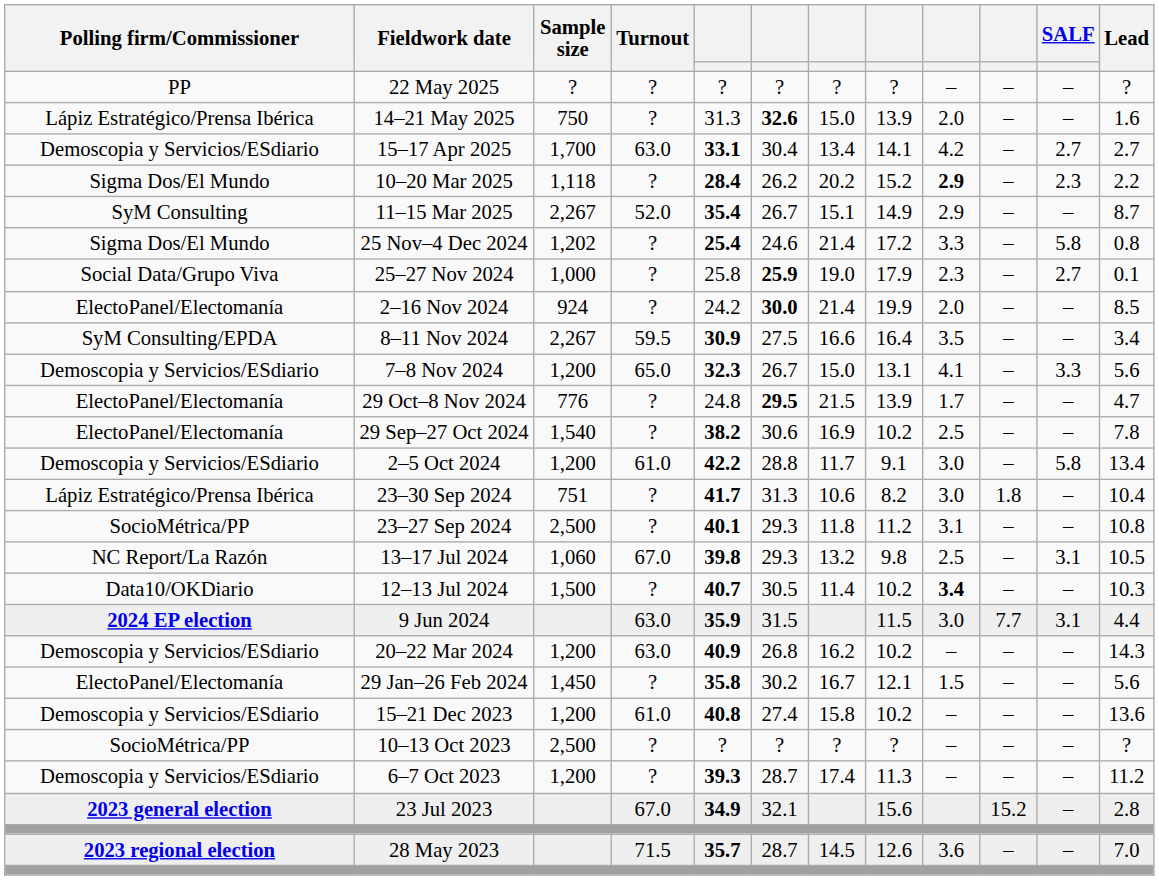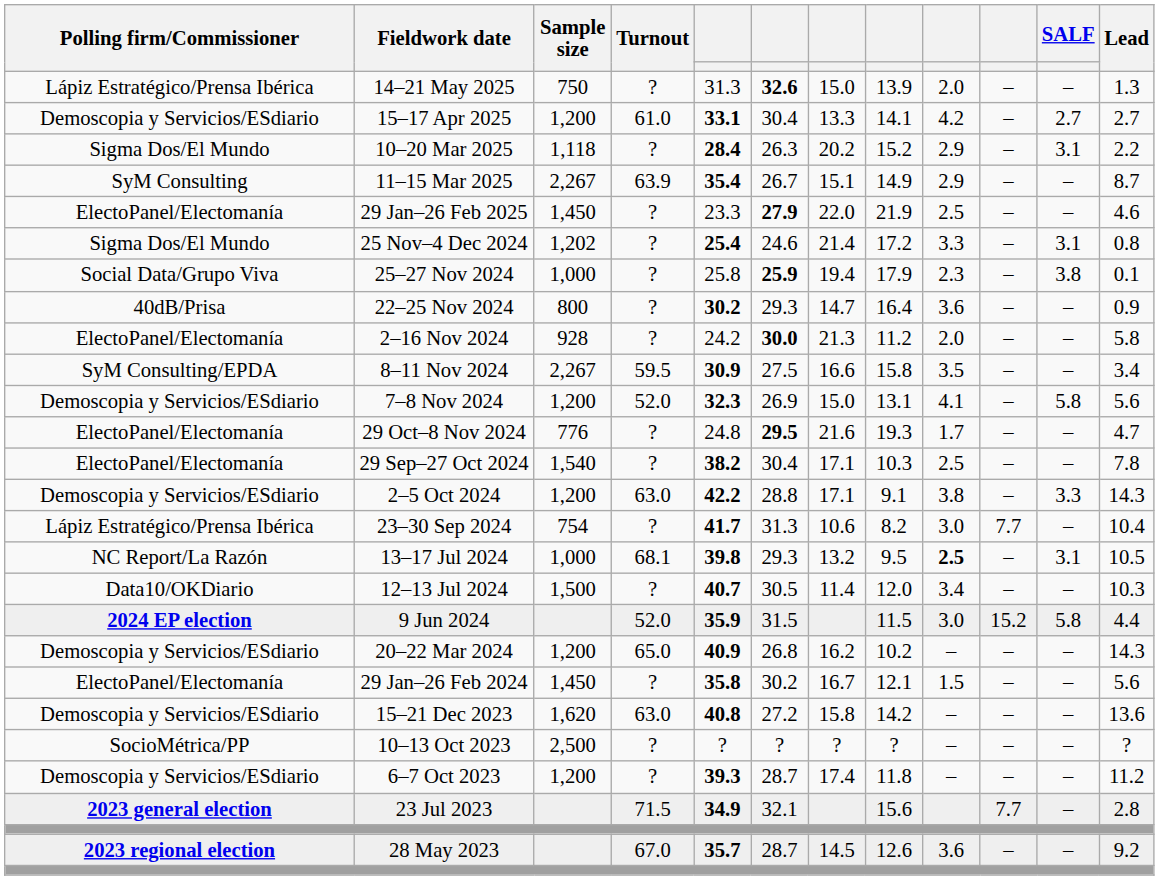- row: PP | 22 May 2025 | ? | ? | ? | ? | ? | ? | – | – | – | ?
14–21 May 2025 | Lead: 1.6 -> 1.3
15–17 Apr 2025 | Sample size: 1,700 -> 1,200
15–17 Apr 2025 | Turnout: 63.0 -> 61.0
15–17 Apr 2025 | column 7: 13.4 -> 13.3
10–20 Mar 2025 | column 6: 26.2 -> 26.3
10–20 Mar 2025 | column 9: bold -> normal
10–20 Mar 2025 | SALF: 2.3 -> 3.1
11–15 Mar 2025 | Turnout: 52.0 -> 63.9
+ row: ElectoPanel/Electomanía | 29 Jan–26 Feb 2025 | 1,450 | ? | 23.3 | 27.9 | 22.0 | 21.9 | 2.5 | – | – | 4.6
25 Nov–4 Dec 2024 | SALF: 5.8 -> 3.1
25–27 Nov 2024 | column 7: 19.0 -> 19.4
25–27 Nov 2024 | SALF: 2.7 -> 3.8
+ row: 40dB/Prisa | 22–25 Nov 2024 | 800 | ? | 30.2 | 29.3 | 14.7 | 16.4 | 3.6 | – | – | 0.9
2–16 Nov 2024 | Sample size: 924 -> 928
2–16 Nov 2024 | column 7: 21.4 -> 21.3
2–16 Nov 2024 | column 8: 19.9 -> 11.2
2–16 Nov 2024 | Lead: 8.5 -> 5.8
8–11 Nov 2024 | column 8: 16.4 -> 15.8
7–8 Nov 2024 | Turnout: 65.0 -> 52.0
7–8 Nov 2024 | column 6: 26.7 -> 26.9
7–8 Nov 2024 | SALF: 3.3 -> 5.8
29 Oct–8 Nov 2024 | column 7: 21.5 -> 21.6
29 Oct–8 Nov 2024 | column 8: 13.9 -> 19.3
29 Sep–27 Oct 2024 | column 6: 30.6 -> 30.4
29 Sep–27 Oct 2024 | column 7: 16.9 -> 17.1
29 Sep–27 Oct 2024 | column 8: 10.2 -> 10.3
2–5 Oct 2024 | Turnout: 61.0 -> 63.0
2–5 Oct 2024 | column 7: 11.7 -> 17.1
2–5 Oct 2024 | column 9: 3.0 -> 3.8
2–5 Oct 2024 | SALF: 5.8 -> 3.3
2–5 Oct 2024 | Lead: 13.4 -> 14.3
23–30 Sep 2024 | Sample size: 751 -> 754
23–30 Sep 2024 | column 10: 1.8 -> 7.7
- row: SocioMétrica/PP | 23–27 Sep 2024 | 2,500 | ? | 40.1 | 29.3 | 11.8 | 11.2 | 3.1 | – | – | 10.8
13–17 Jul 2024 | Sample size: 1,060 -> 1,000
13–17 Jul 2024 | Turnout: 67.0 -> 68.1
13–17 Jul 2024 | column 8: 9.8 -> 9.5
13–17 Jul 2024 | column 9: normal -> bold
12–13 Jul 2024 | column 8: 10.2 -> 12.0
12–13 Jul 2024 | column 9: bold -> normal
9 Jun 2024 | Turnout: 63.0 -> 52.0
9 Jun 2024 | column 10: 7.7 -> 15.2
9 Jun 2024 | SALF: 3.1 -> 5.8
20–22 Mar 2024 | Turnout: 63.0 -> 65.0
15–21 Dec 2023 | Sample size: 1,200 -> 1,620
15–21 Dec 2023 | Turnout: 61.0 -> 63.0
15–21 Dec 2023 | column 6: 27.4 -> 27.2
15–21 Dec 2023 | column 8: 10.2 -> 14.2
6–7 Oct 2023 | column 8: 11.3 -> 11.8
23 Jul 2023 | Turnout: 67.0 -> 71.5
23 Jul 2023 | column 10: 15.2 -> 7.7
28 May 2023 | Turnout: 71.5 -> 67.0
28 May 2023 | Lead: 7.0 -> 9.2
